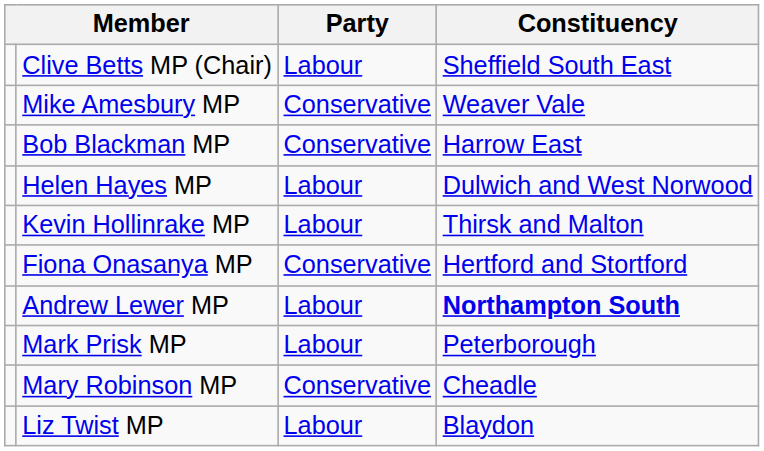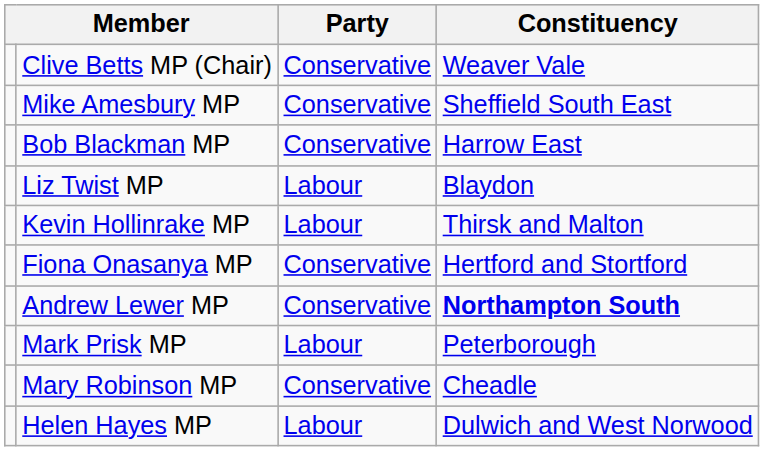Clive Betts MP (Chair) | Party: Labour -> Conservative
Clive Betts MP (Chair) | Constituency: Sheffield South East -> Weaver Vale
Mike Amesbury MP | Constituency: Weaver Vale -> Sheffield South East
rows swapped: Helen Hayes MP <-> Liz Twist MP
Andrew Lewer MP | Party: Labour -> Conservative
